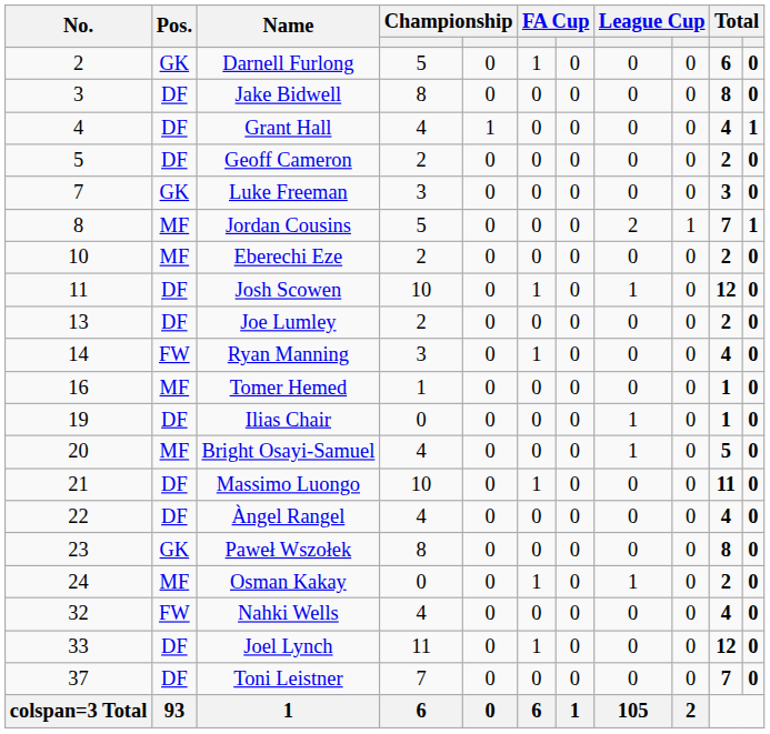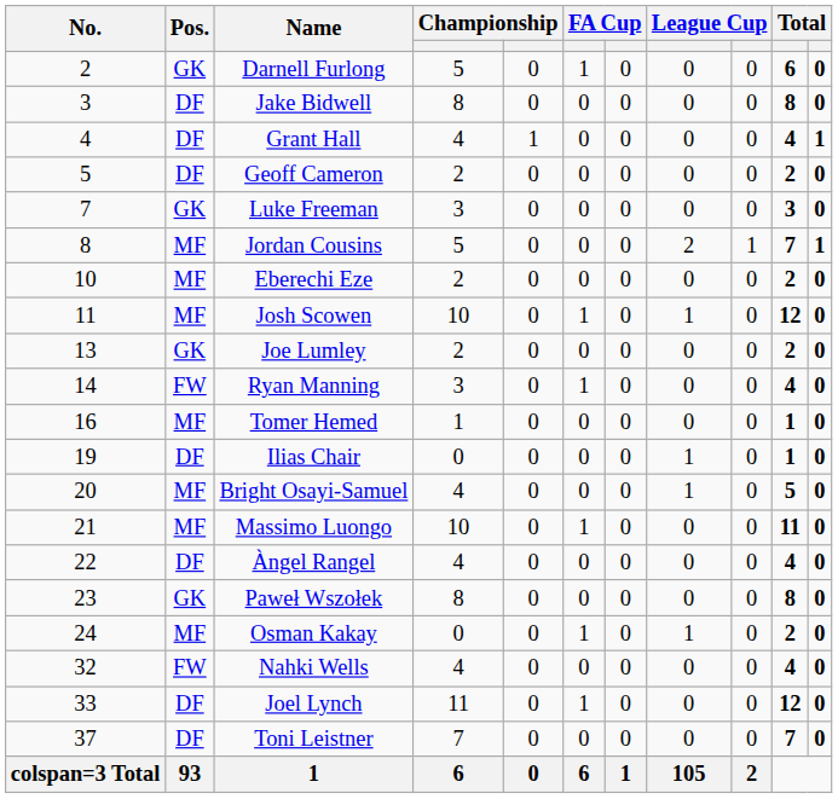Josh Scowen | Pos.: DF -> MF
Joe Lumley | Pos.: DF -> GK
Massimo Luongo | Pos.: DF -> MF
